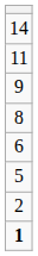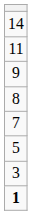row 6 | column 1: 6 -> 7
row 8 | column 1: 2 -> 3
